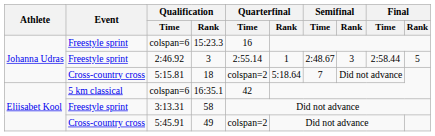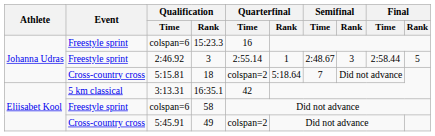16:35.1 | Qualification / Time: colspan=6 -> 3:13.31
58 | Qualification / Time: 3:13.31 -> colspan=6
